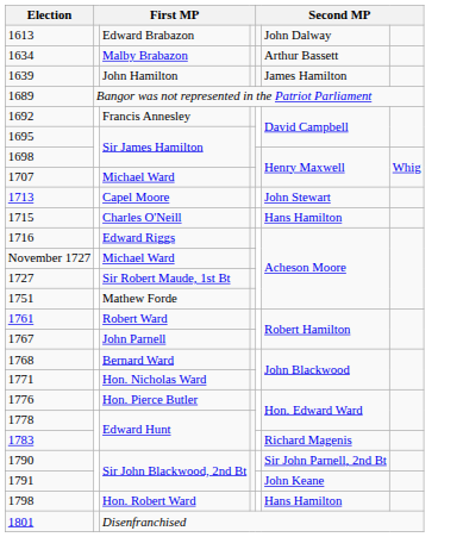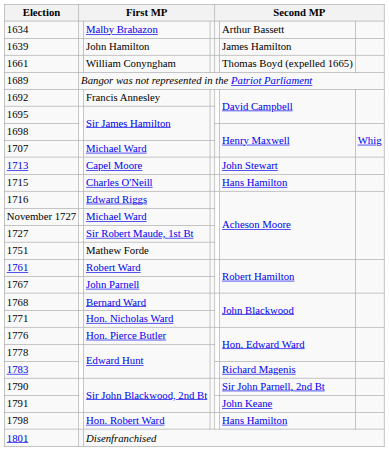- row: 1613 | Edward Brabazon | John Dalway
+ row: 1661 | William Conyngham | Thomas Boyd (expelled 1665)
